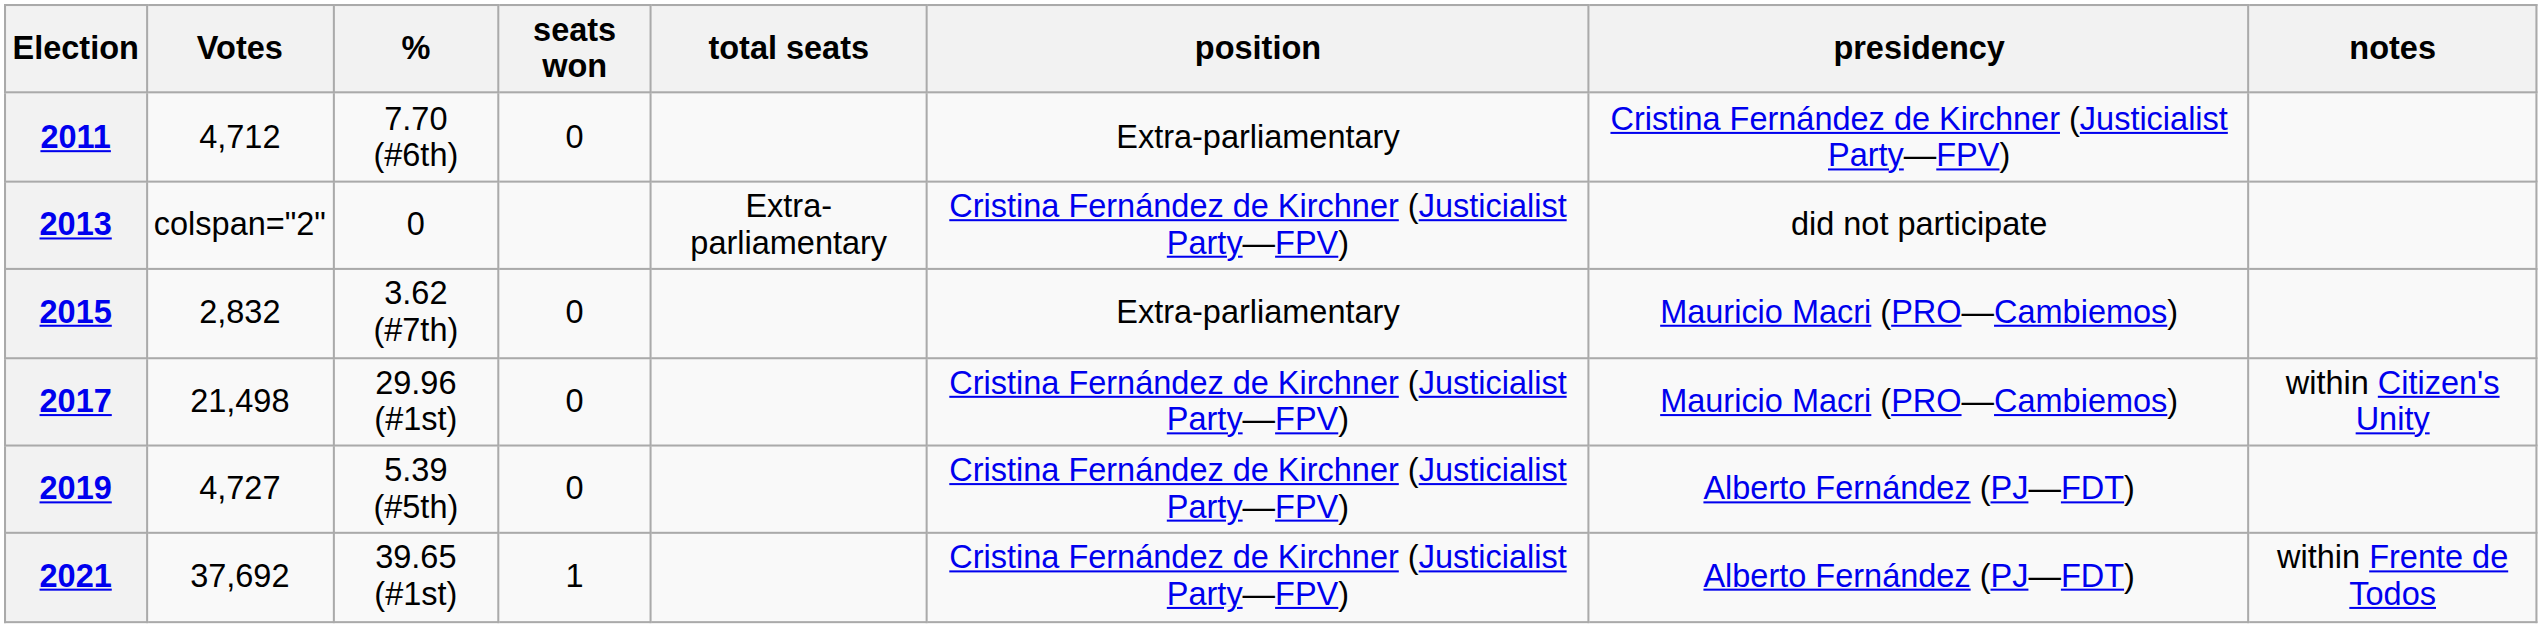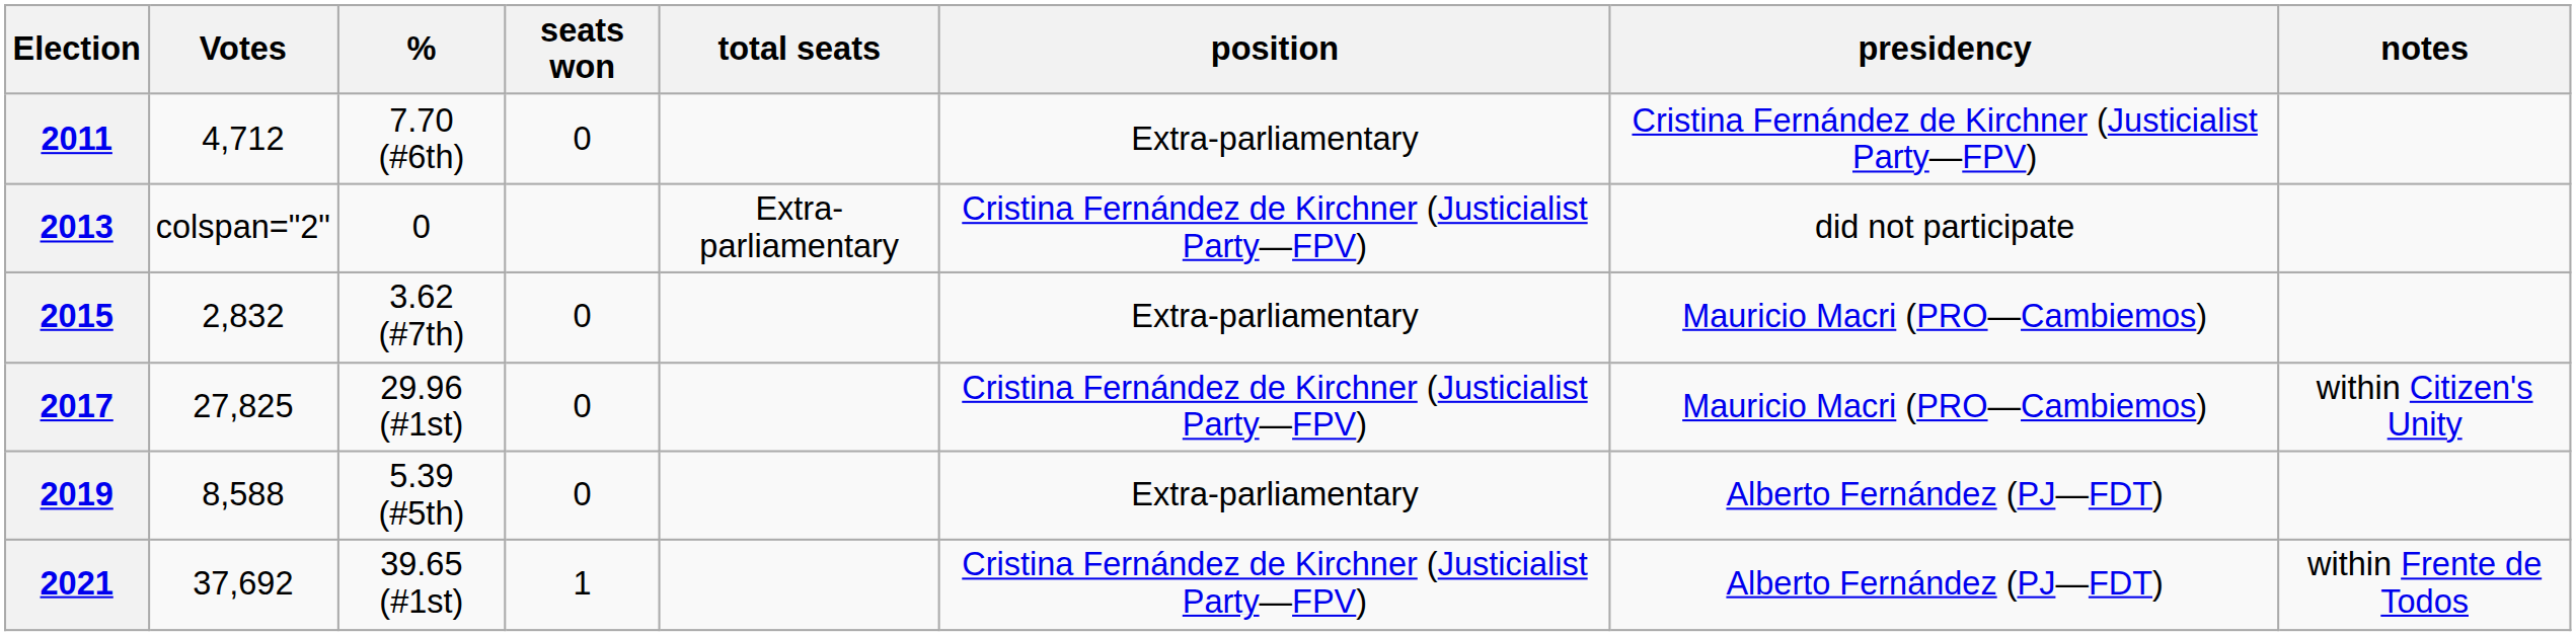2017 | Votes: 21,498 -> 27,825
2019 | Votes: 4,727 -> 8,588
2019 | position: Cristina Fernández de Kirchner (Justicialist Party—FPV) -> Extra-parliamentary
